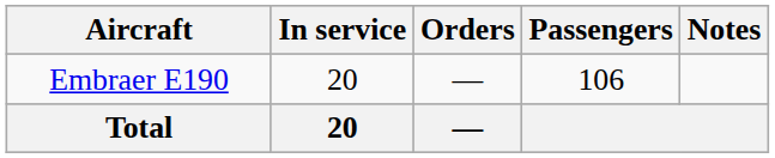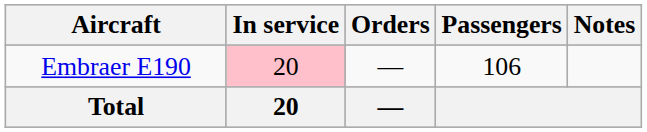Embraer E190 | In service: no background -> pink background
